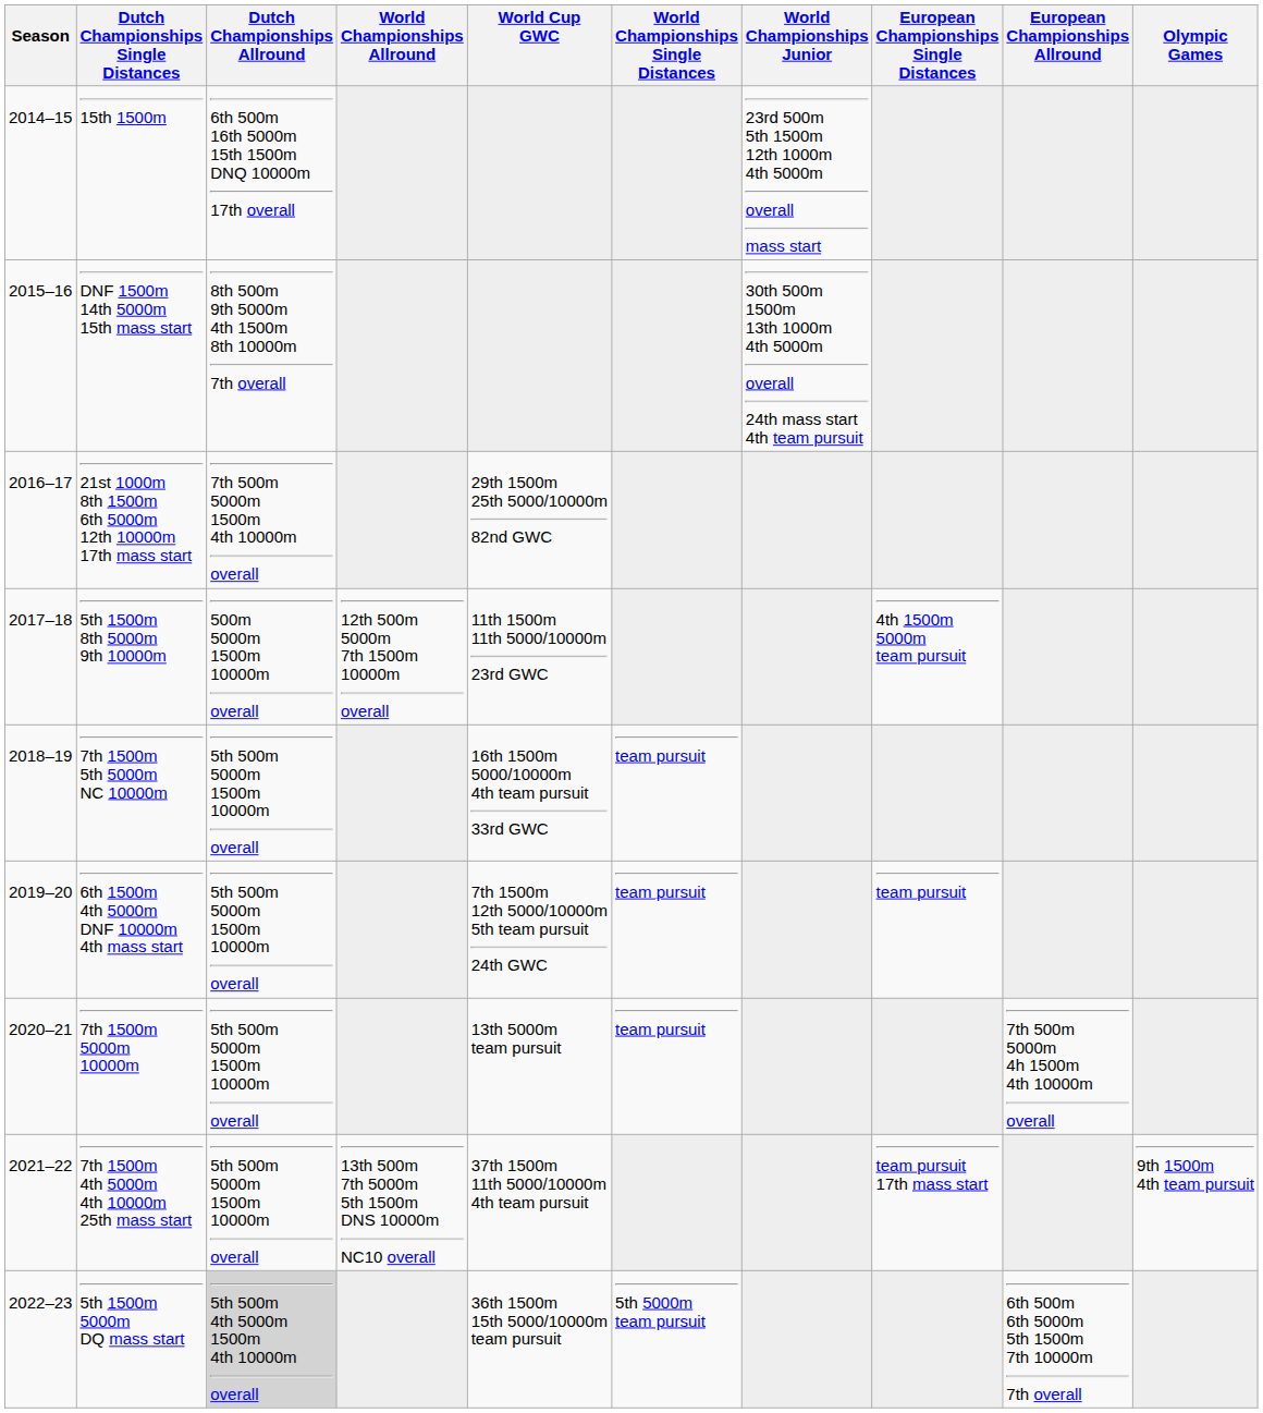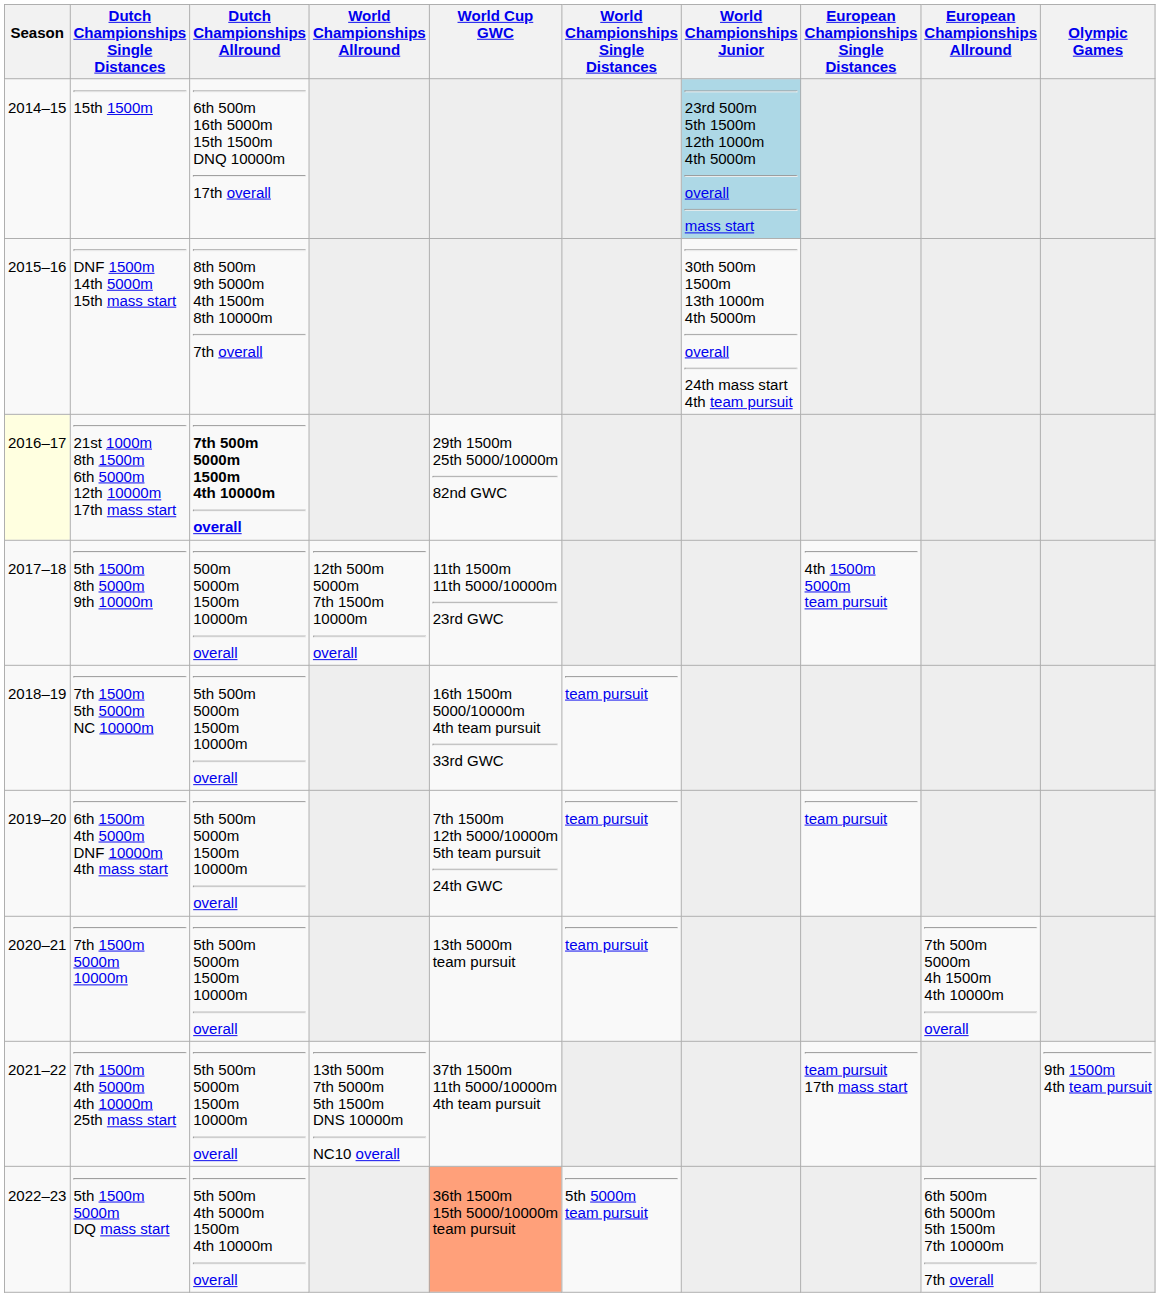row 2 | World Championships Junior: no background -> lightblue background
row 4 | Season: no background -> lightyellow background
row 4 | Dutch Championships Allround: normal -> bold
row 10 | Dutch Championships Allround: lightgrey background -> no background
row 10 | World Cup GWC: no background -> lightsalmon background
